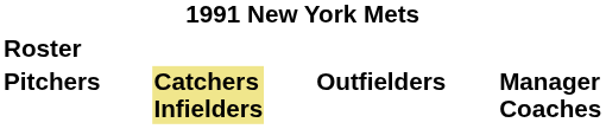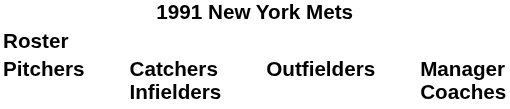Pitchers | column 2: khaki background -> no background
